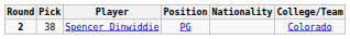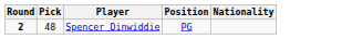- column: College/Team | Colorado
Spencer Dinwiddie | Pick: 38 -> 48
